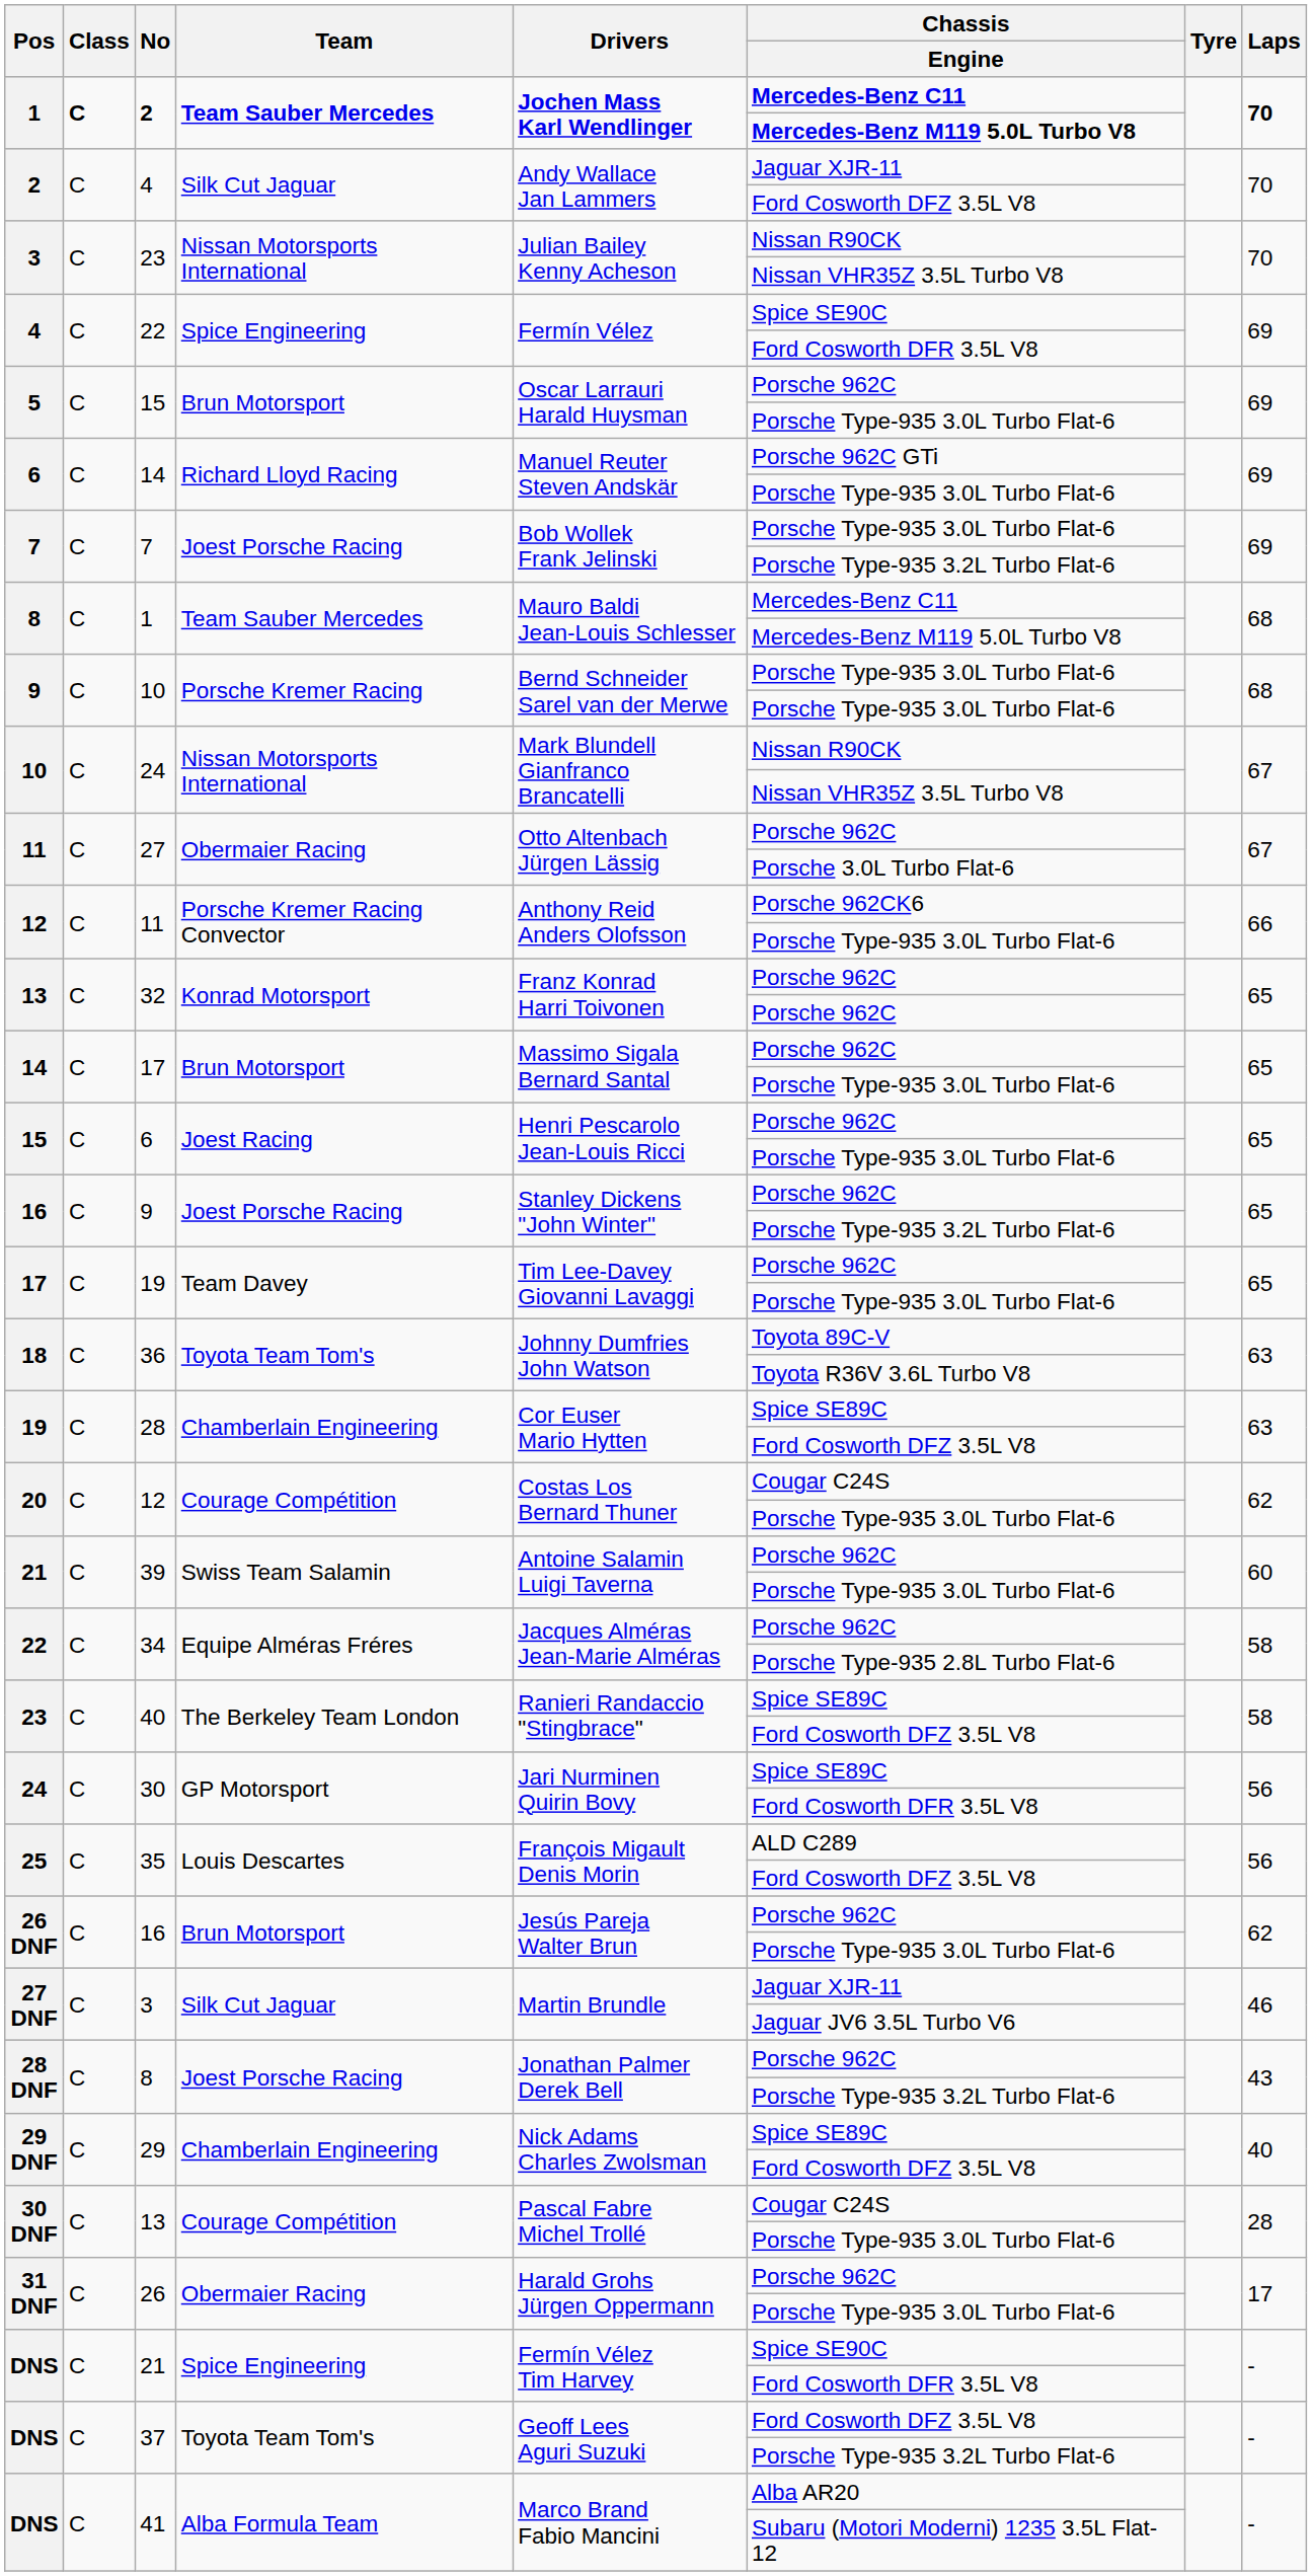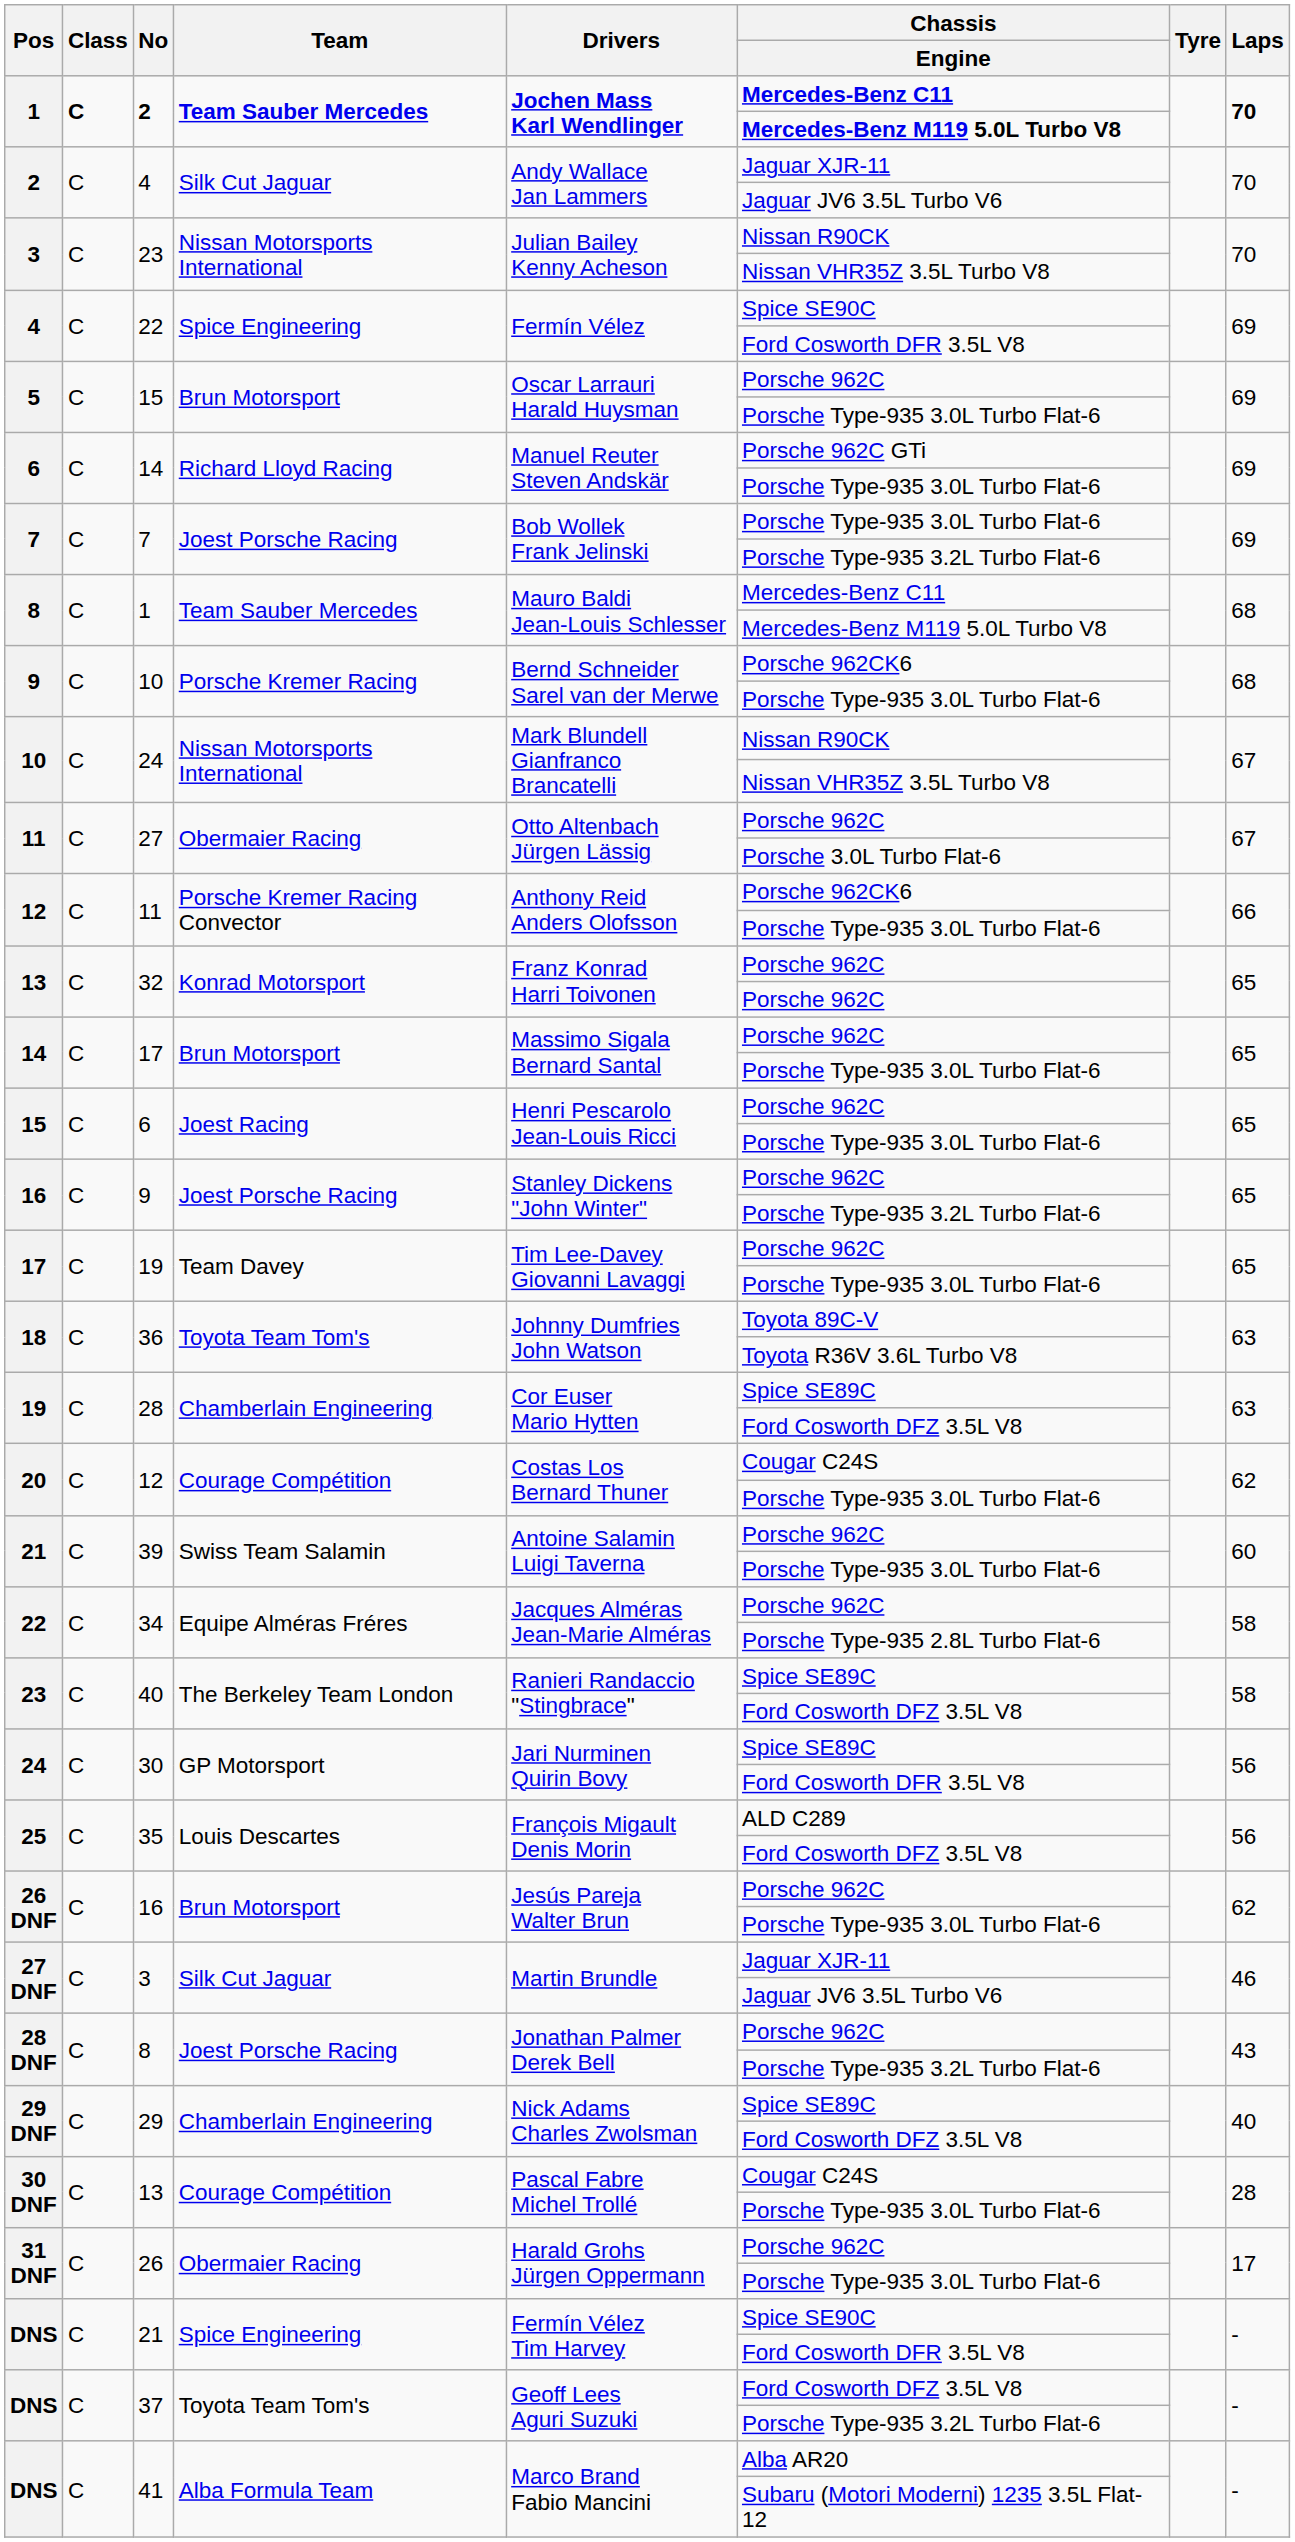row 6 | Chassis / Engine: Ford Cosworth DFZ 3.5L V8 -> Jaguar JV6 3.5L Turbo V6
row 19 | Chassis / Engine: Porsche Type-935 3.0L Turbo Flat-6 -> Porsche 962CK6
